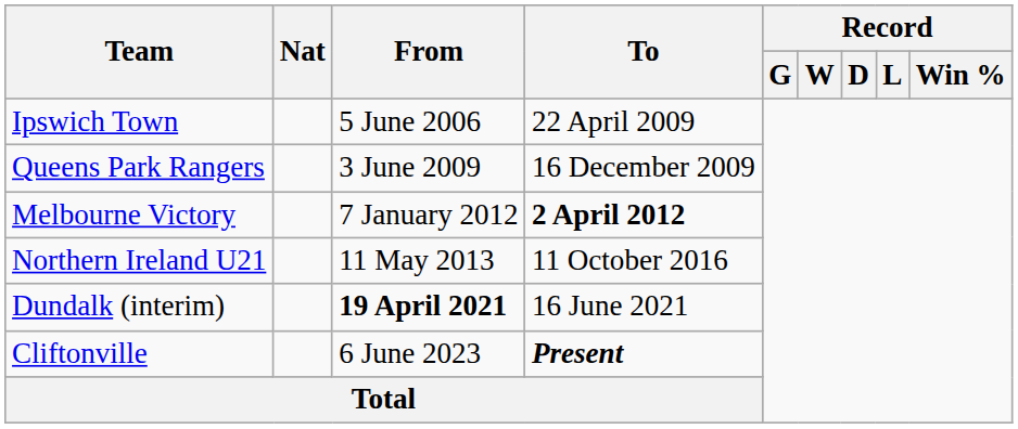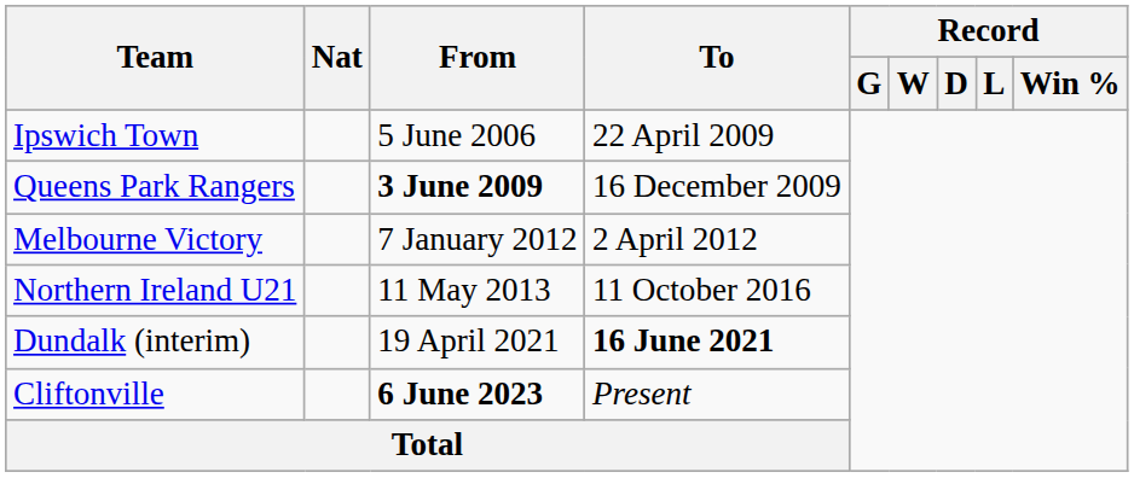Queens Park Rangers | From: normal -> bold
Melbourne Victory | To: bold -> normal
Dundalk (interim) | From: bold -> normal
Dundalk (interim) | To: normal -> bold
Cliftonville | From: normal -> bold
Cliftonville | To: bold -> normal
